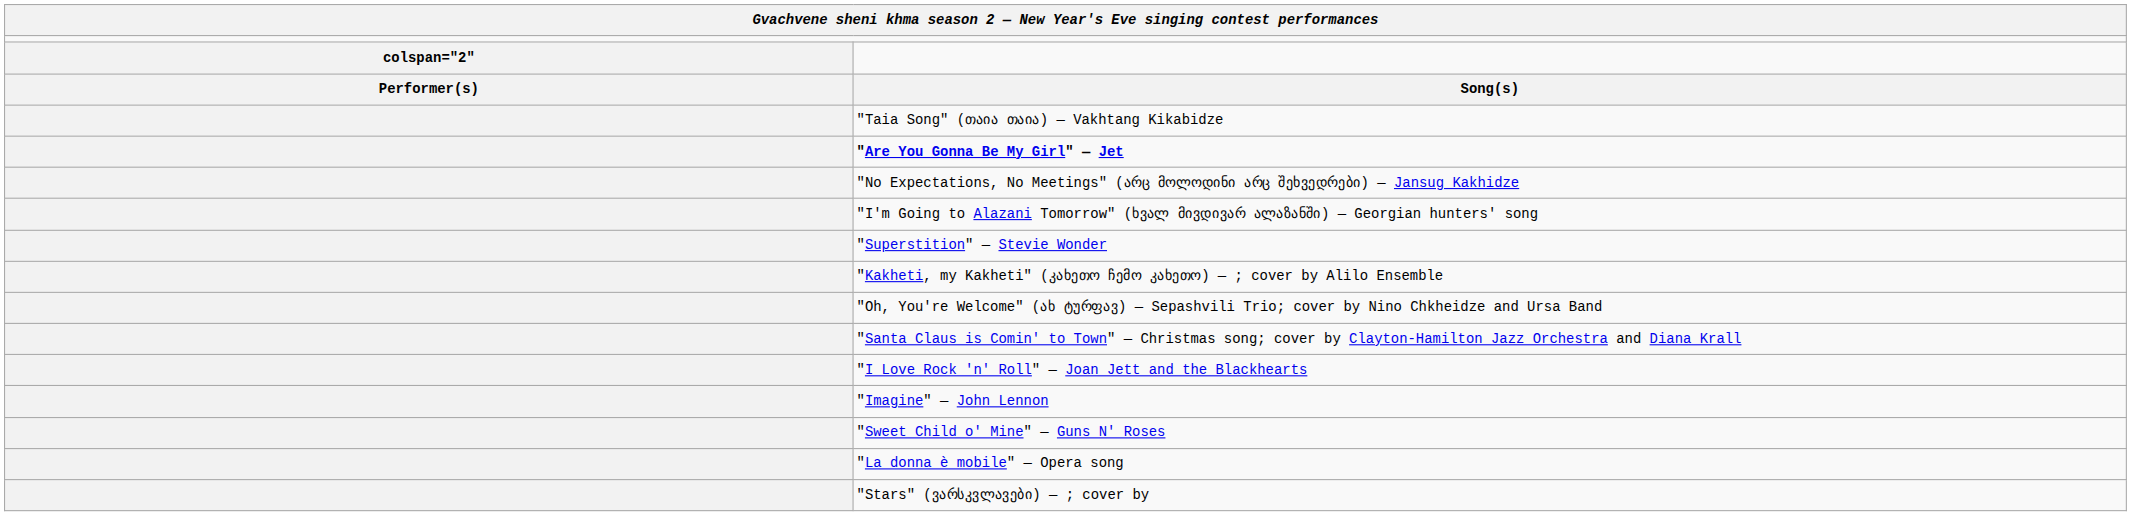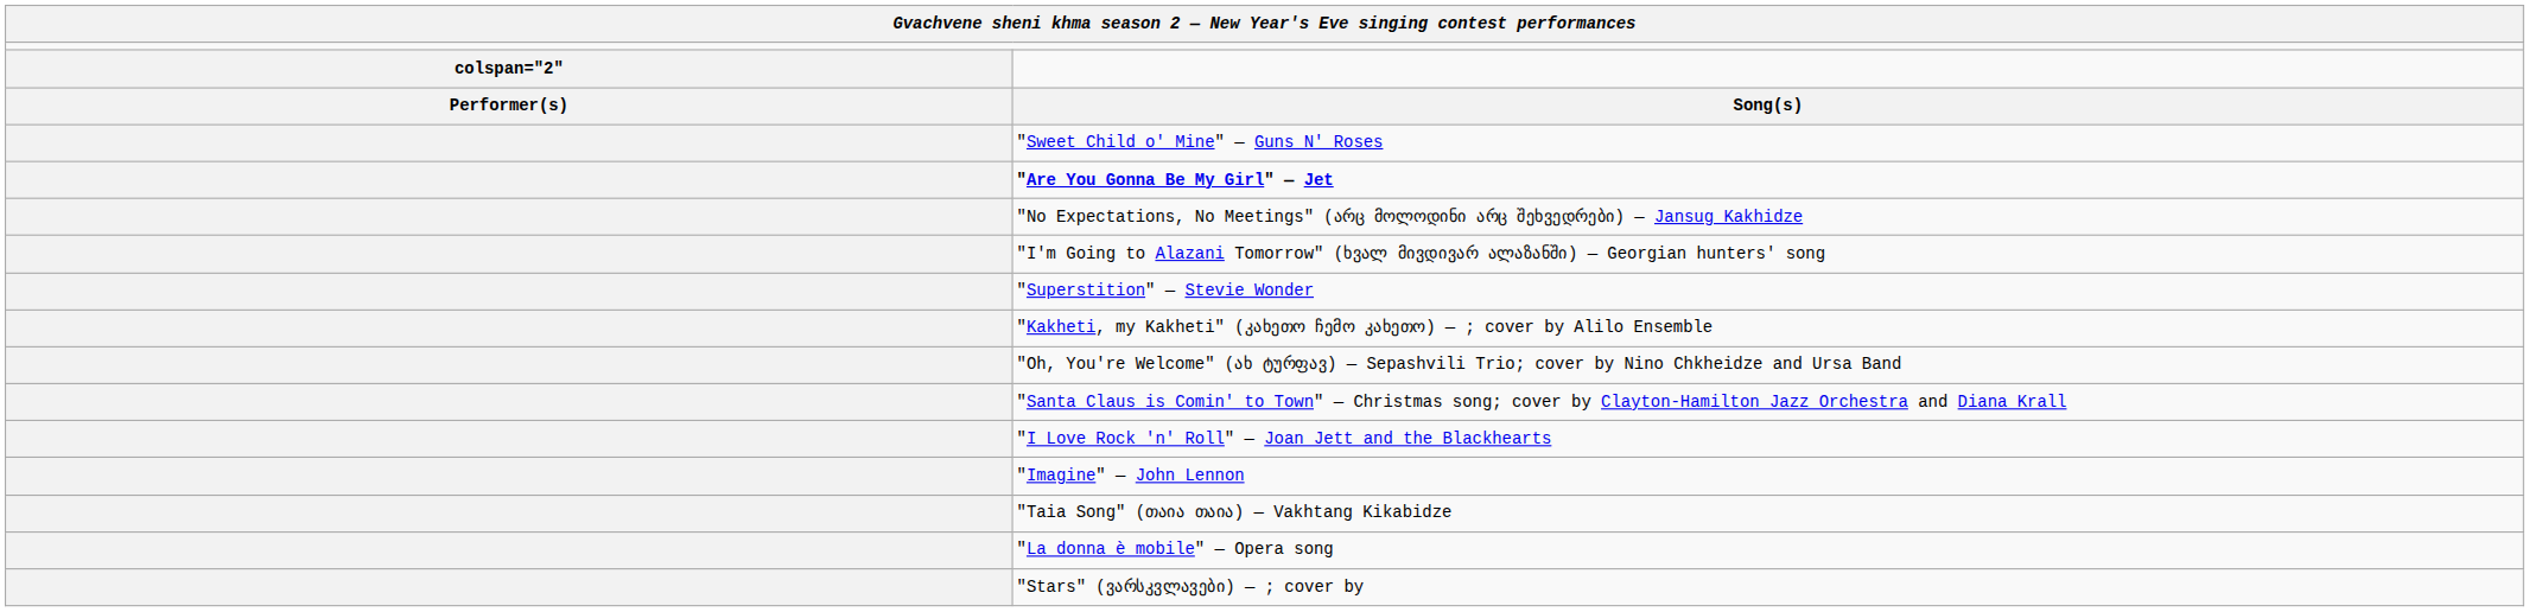row 5 | column 2: "Taia Song" (თაია თაია) — Vakhtang Kikabidze -> "Sweet Child o' Mine" — Guns N' Roses
row 15 | column 2: "Sweet Child o' Mine" — Guns N' Roses -> "Taia Song" (თაია თაია) — Vakhtang Kikabidze
